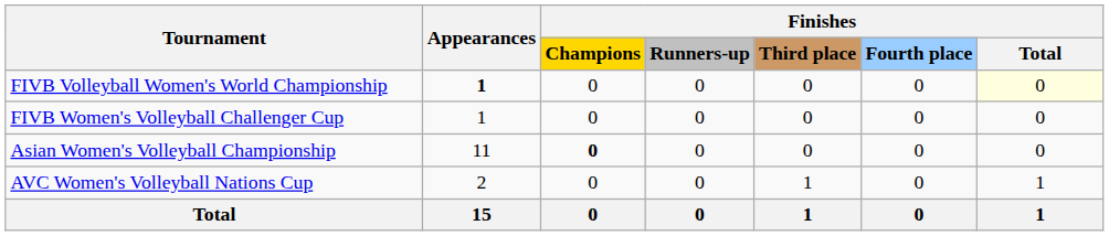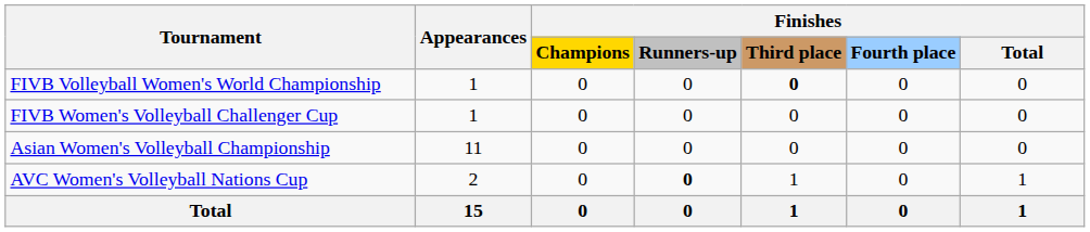FIVB Volleyball Women's World Championship | Appearances: bold -> normal
FIVB Volleyball Women's World Championship | Finishes / Third place: normal -> bold
FIVB Volleyball Women's World Championship | Finishes / Total: lightyellow background -> no background
Asian Women's Volleyball Championship | Finishes / Champions: bold -> normal
AVC Women's Volleyball Nations Cup | Finishes / Runners-up: normal -> bold
